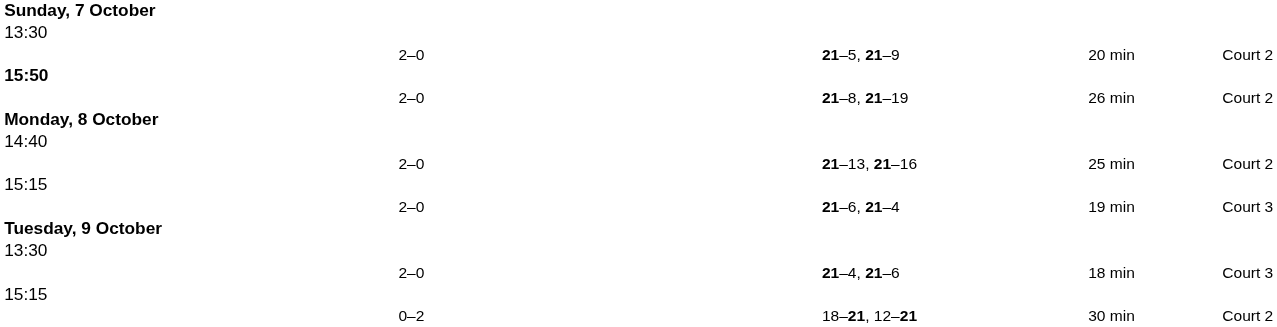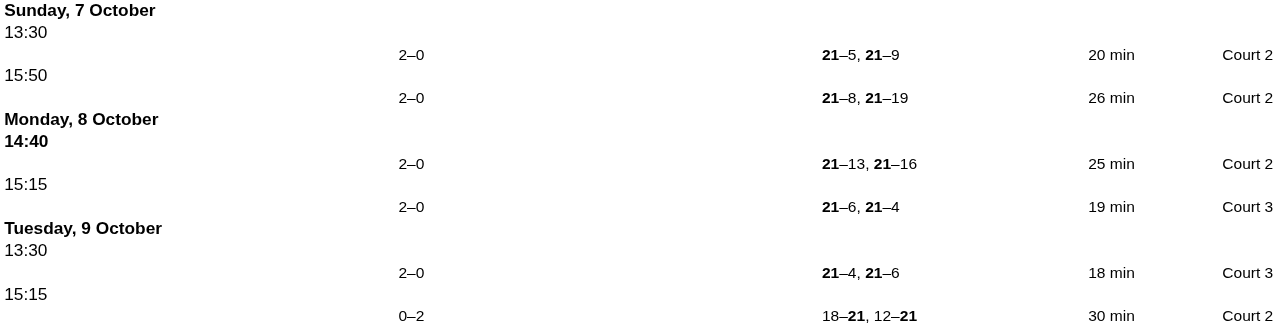15:50 | column 1: bold -> normal
14:40 | column 1: normal -> bold
